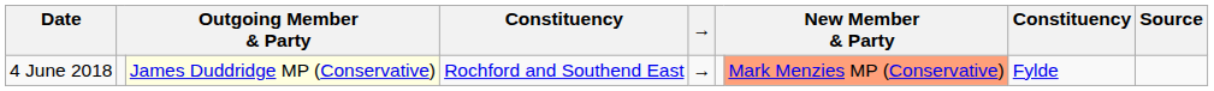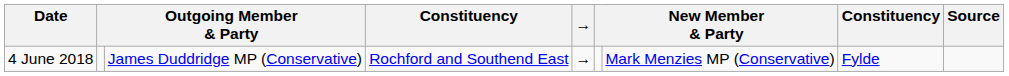4 June 2018 | column 3: lightyellow background -> no background
4 June 2018 | column 7: lightsalmon background -> no background
